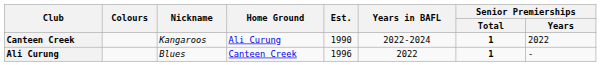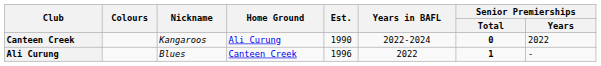row 3 | Senior Premierships / Total: 1 -> 0
